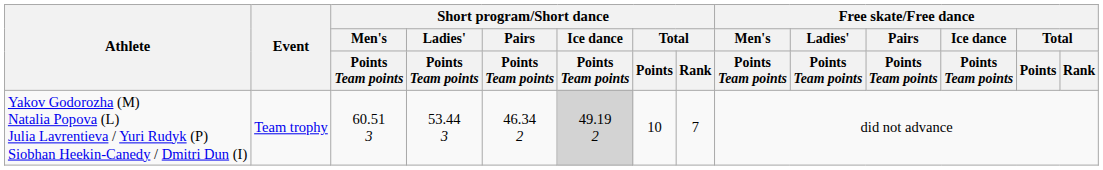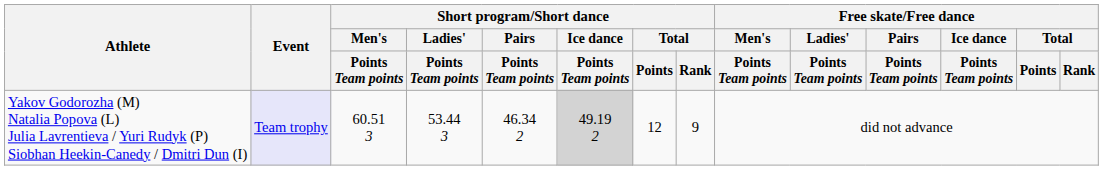row 4 | Event: no background -> lavender background
row 4 | Short program/Short dance / Total / Points: 10 -> 12
row 4 | Short program/Short dance / Total / Rank: 7 -> 9
